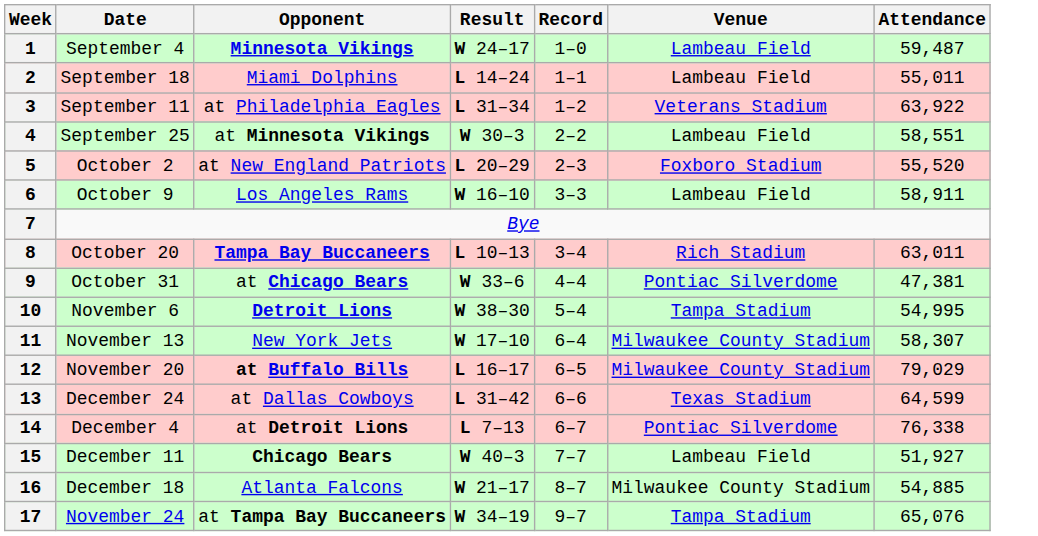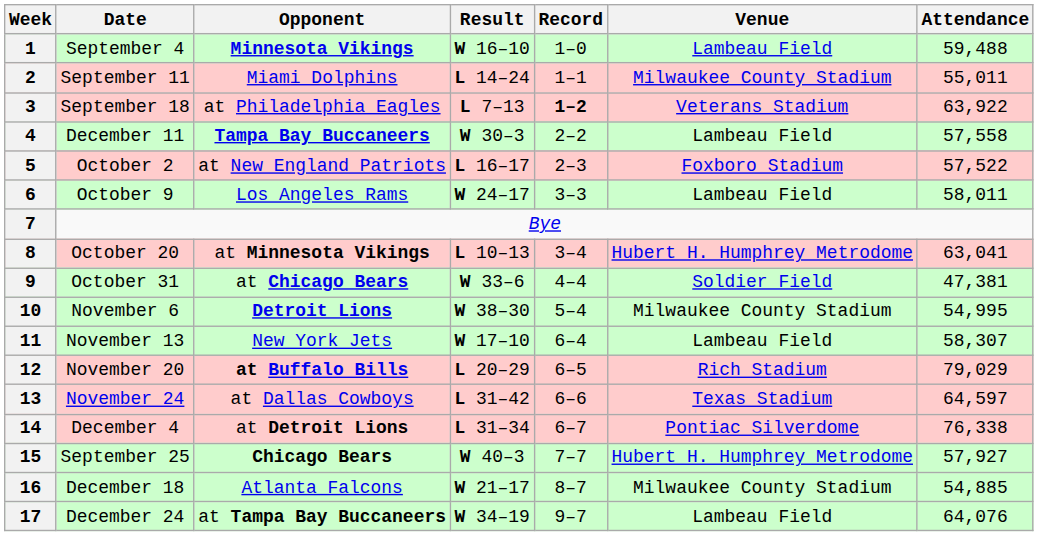1 | Result: W 24–17 -> W 16–10
1 | Attendance: 59,487 -> 59,488
2 | Date: September 18 -> September 11
2 | Venue: Lambeau Field -> Milwaukee County Stadium
3 | Date: September 11 -> September 18
3 | Result: L 31–34 -> L 7–13
3 | Record: normal -> bold
4 | Date: September 25 -> December 11
4 | Opponent: at Minnesota Vikings -> Tampa Bay Buccaneers
4 | Attendance: 58,551 -> 57,558
5 | Result: L 20–29 -> L 16–17
5 | Attendance: 55,520 -> 57,522
6 | Result: W 16–10 -> W 24–17
6 | Attendance: 58,911 -> 58,011
8 | Opponent: Tampa Bay Buccaneers -> at Minnesota Vikings
8 | Venue: Rich Stadium -> Hubert H. Humphrey Metrodome
8 | Attendance: 63,011 -> 63,041
9 | Venue: Pontiac Silverdome -> Soldier Field
10 | Venue: Tampa Stadium -> Milwaukee County Stadium
11 | Venue: Milwaukee County Stadium -> Lambeau Field
12 | Result: L 16–17 -> L 20–29
12 | Venue: Milwaukee County Stadium -> Rich Stadium
13 | Date: December 24 -> November 24
13 | Attendance: 64,599 -> 64,597
14 | Result: L 7–13 -> L 31–34
15 | Date: December 11 -> September 25
15 | Venue: Lambeau Field -> Hubert H. Humphrey Metrodome
15 | Attendance: 51,927 -> 57,927
17 | Date: November 24 -> December 24
17 | Venue: Tampa Stadium -> Lambeau Field
17 | Attendance: 65,076 -> 64,076
